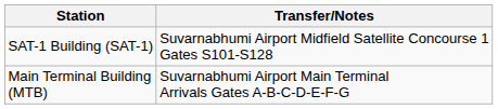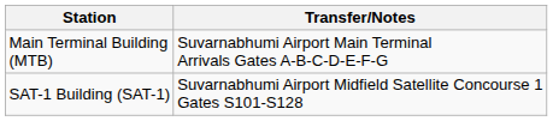rows swapped: Main Terminal Building (MTB) <-> SAT-1 Building (SAT-1)
